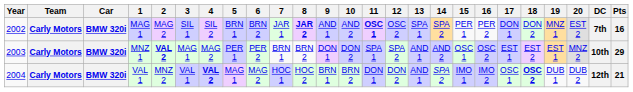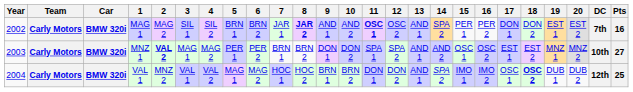row 2 | 13: SPA 1 -> AND 1
row 2 | 19: MNZ 1 -> EST 1
row 3 | 19: EST 1 -> MNZ 1
row 3 | Pts: 29 -> 27
row 4 | 4: bold -> normal
row 4 | Pts: 21 -> 25
